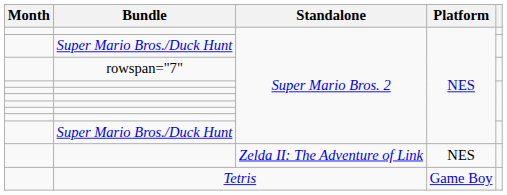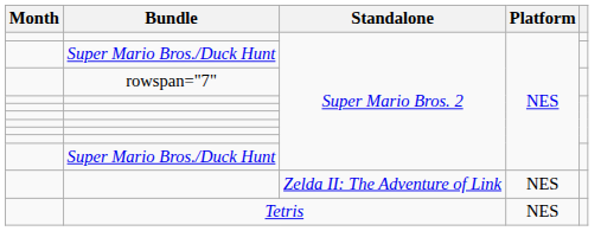Tetris | Platform: Game Boy -> NES
